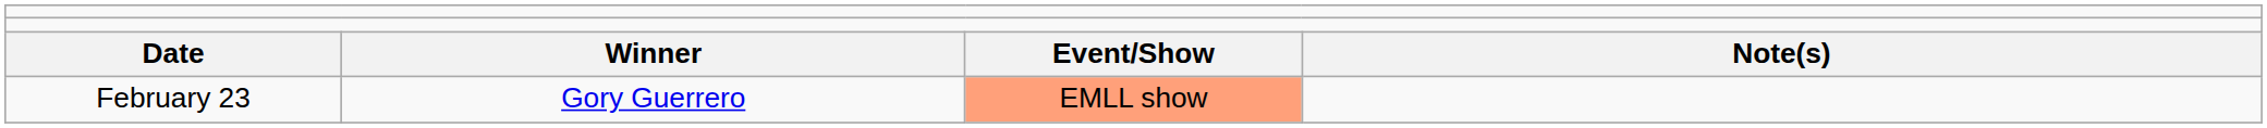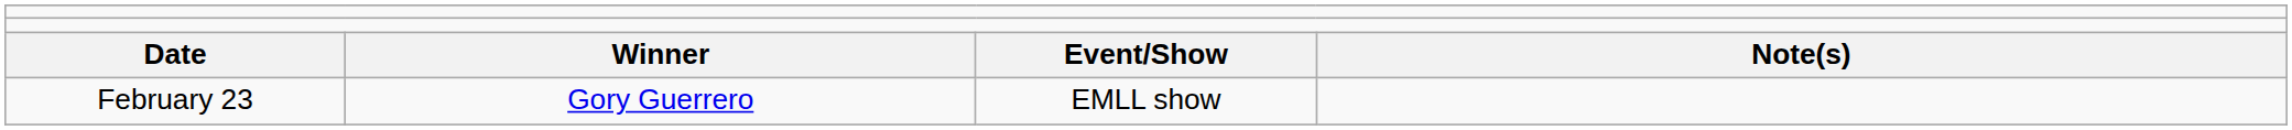February 23 | column 3: lightsalmon background -> no background
